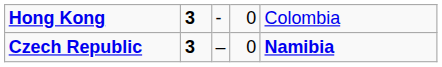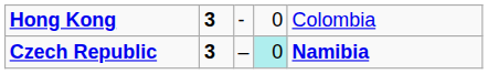Czech Republic | column 4: no background -> paleturquoise background
